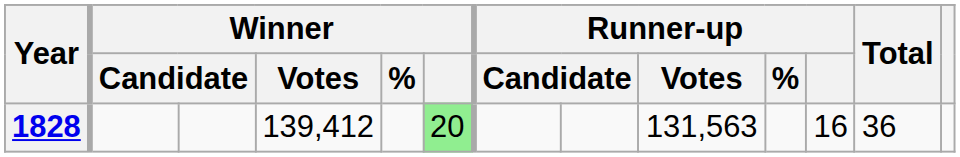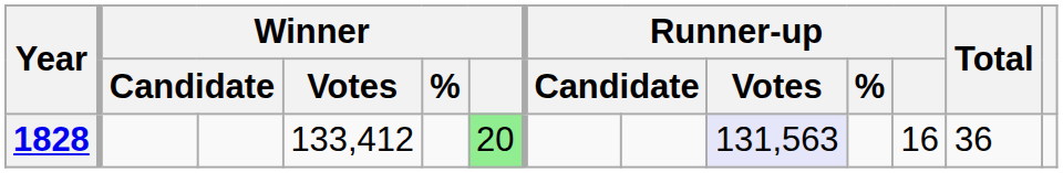1828 | Winner / Votes: 139,412 -> 133,412
1828 | Runner-up / Votes: no background -> lavender background
